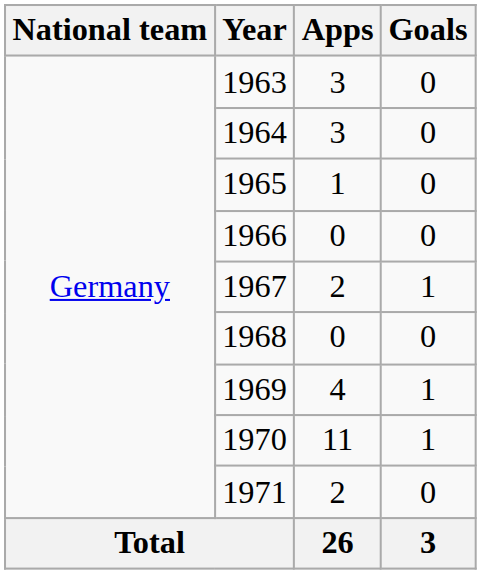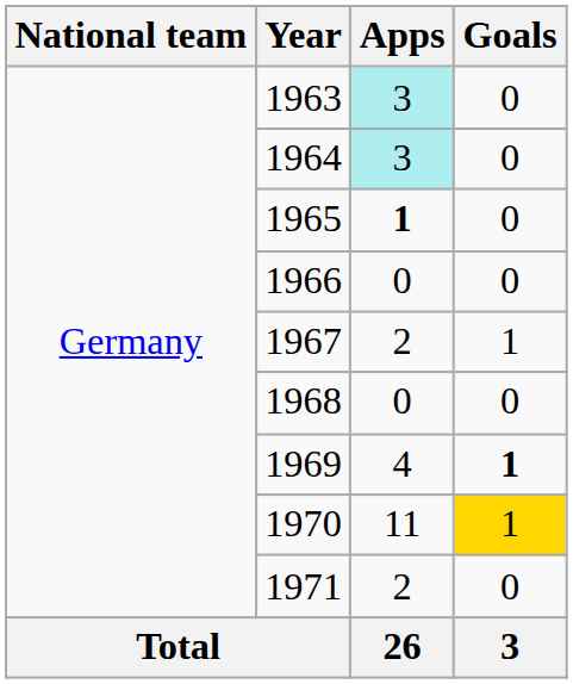1963 | Apps: no background -> paleturquoise background
1964 | Apps: no background -> paleturquoise background
1965 | Apps: normal -> bold
1969 | Goals: normal -> bold
1970 | Goals: no background -> gold background
